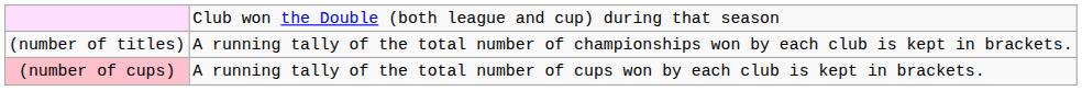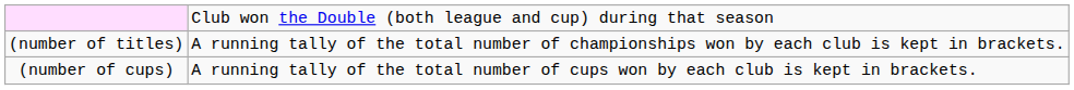row 3 | column 1: pink background -> no background
